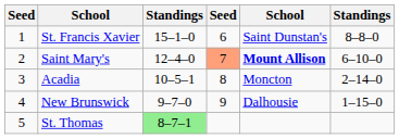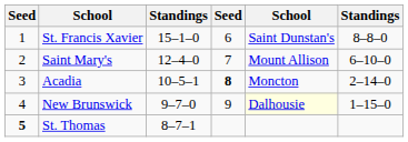Saint Mary's | column 4: lightsalmon background -> no background
Saint Mary's | column 5: bold -> normal
Acadia | column 4: normal -> bold
New Brunswick | column 5: no background -> lightyellow background
St. Thomas | column 1: normal -> bold
St. Thomas | column 3: lightgreen background -> no background
